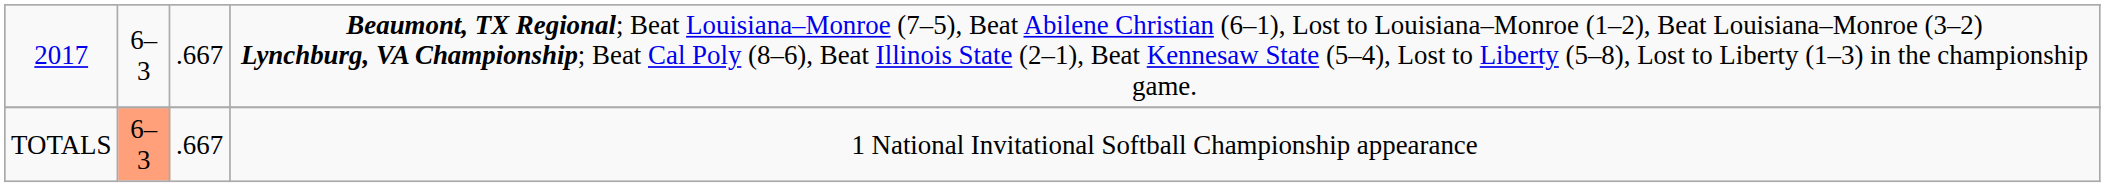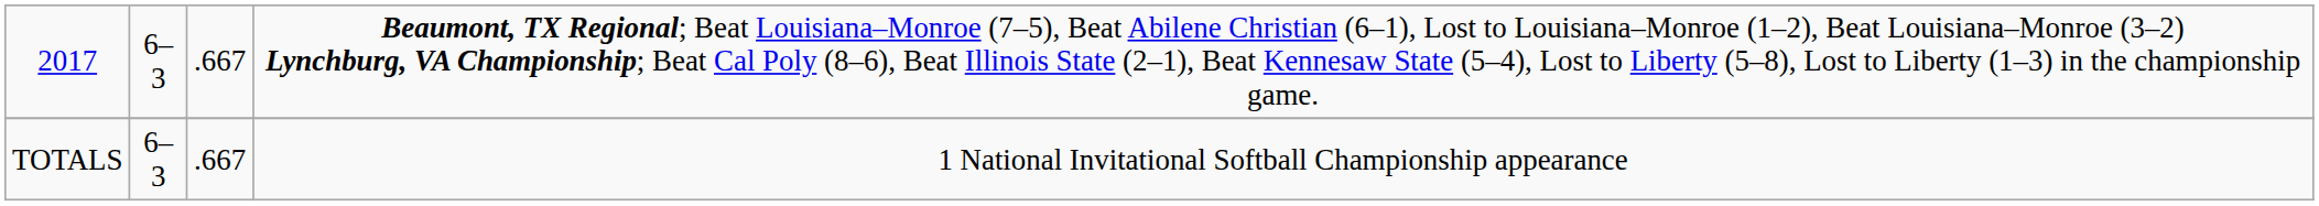row 2 | column 2: lightsalmon background -> no background
